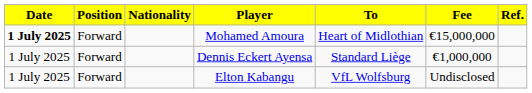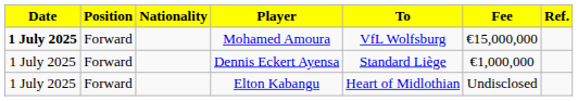Mohamed Amoura | To: Heart of Midlothian -> VfL Wolfsburg
Elton Kabangu | To: VfL Wolfsburg -> Heart of Midlothian
